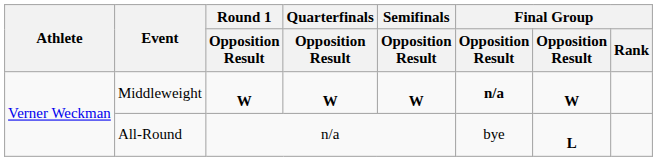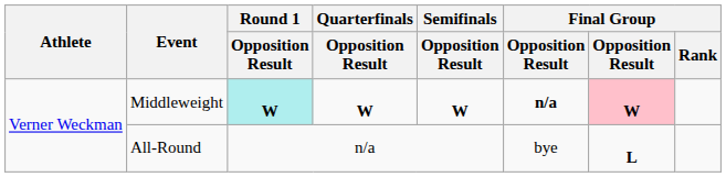Middleweight | Round 1 / Opposition Result: no background -> paleturquoise background
Middleweight | column 7: no background -> pink background
